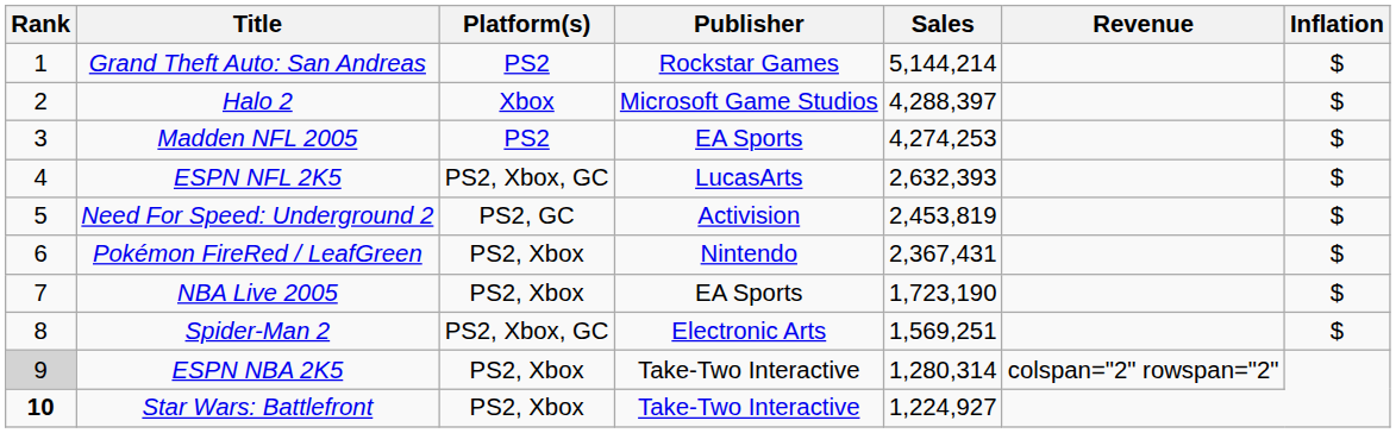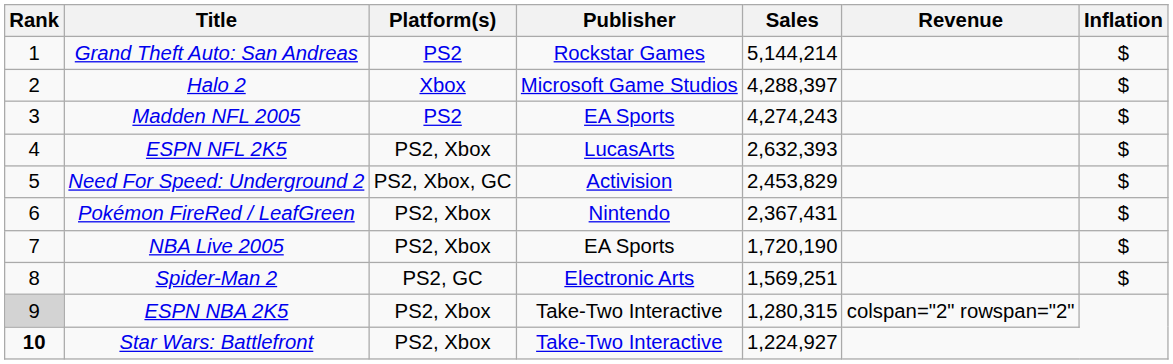Madden NFL 2005 | Sales: 4,274,253 -> 4,274,243
ESPN NFL 2K5 | Platform(s): PS2, Xbox, GC -> PS2, Xbox
Need For Speed: Underground 2 | Platform(s): PS2, GC -> PS2, Xbox, GC
Need For Speed: Underground 2 | Sales: 2,453,819 -> 2,453,829
NBA Live 2005 | Sales: 1,723,190 -> 1,720,190
Spider-Man 2 | Platform(s): PS2, Xbox, GC -> PS2, GC
ESPN NBA 2K5 | Sales: 1,280,314 -> 1,280,315
